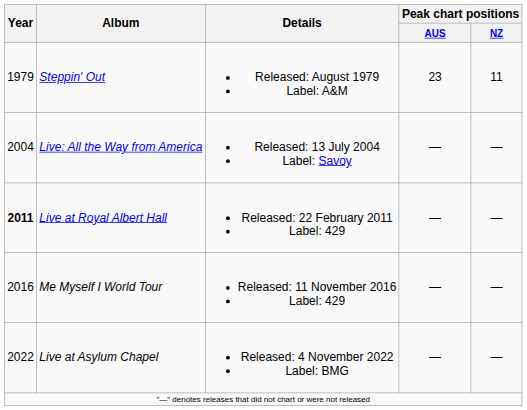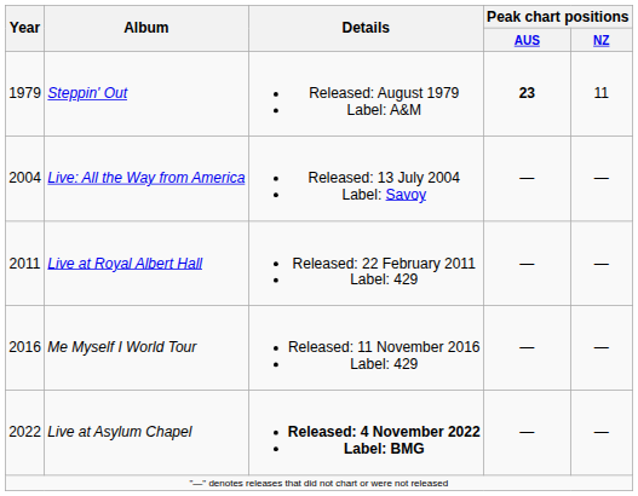Steppin' Out | Peak chart positions / AUS: normal -> bold
Live at Royal Albert Hall | Year: bold -> normal
Live at Asylum Chapel | Details: normal -> bold
